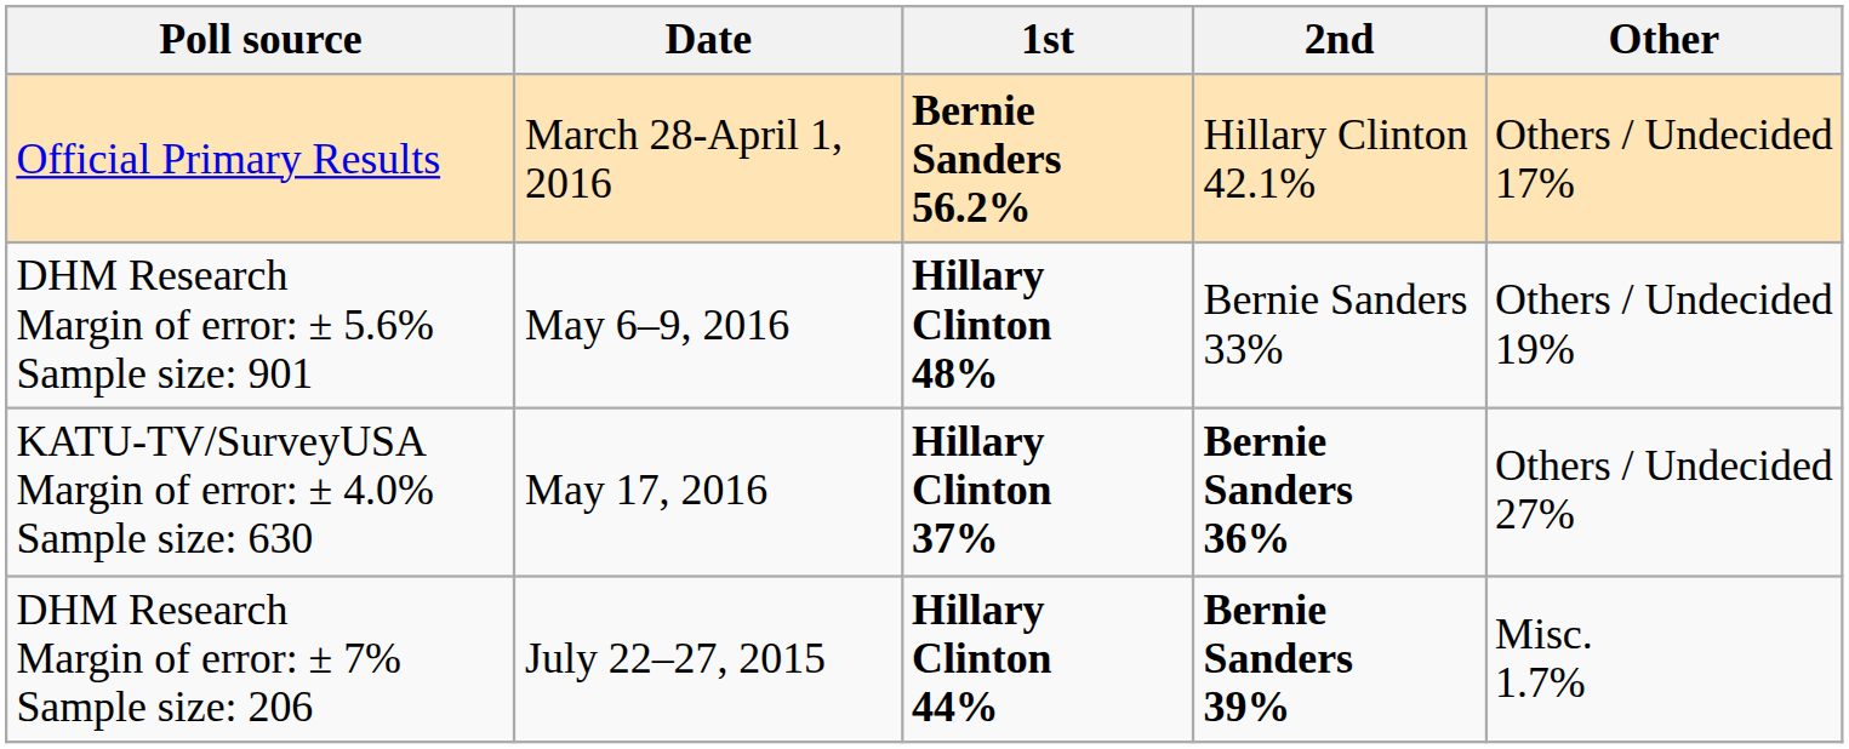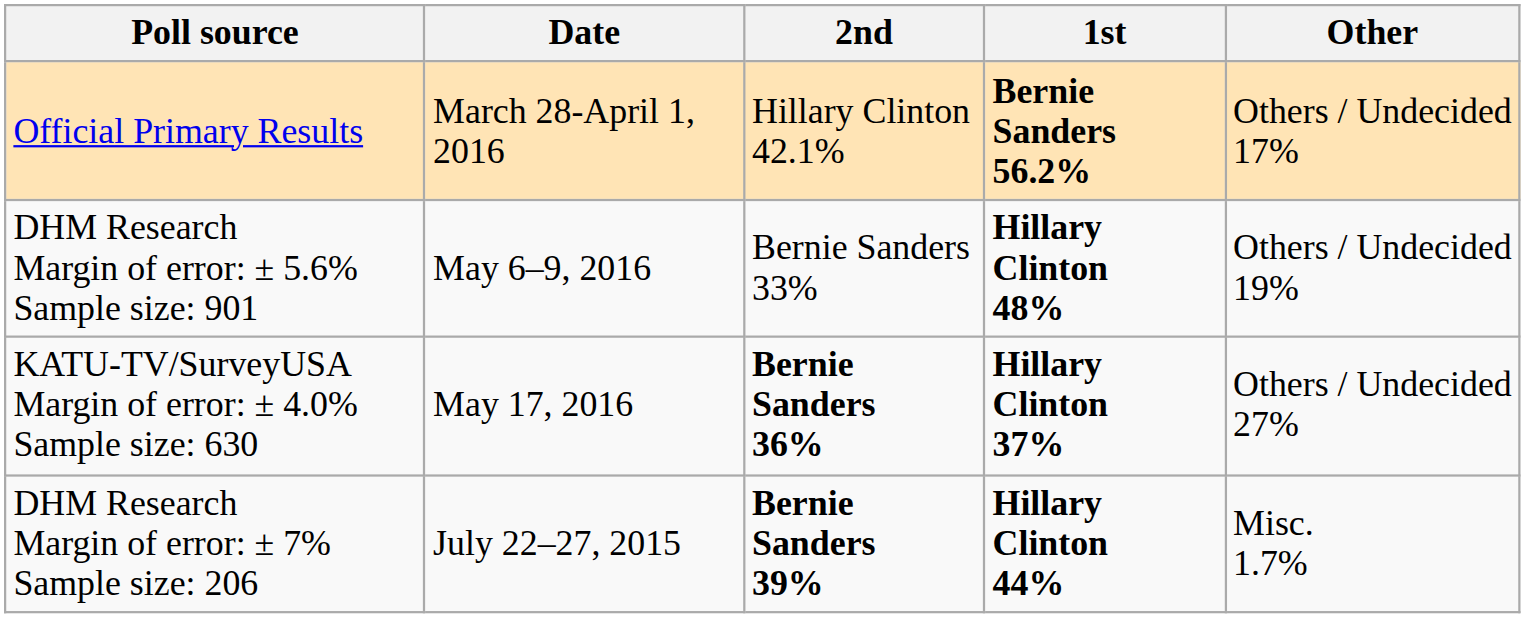columns swapped: 1st <-> 2nd
